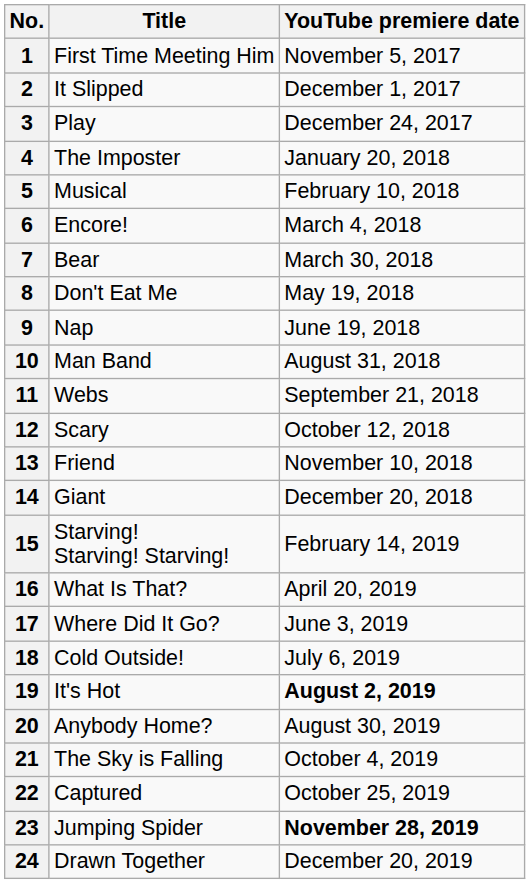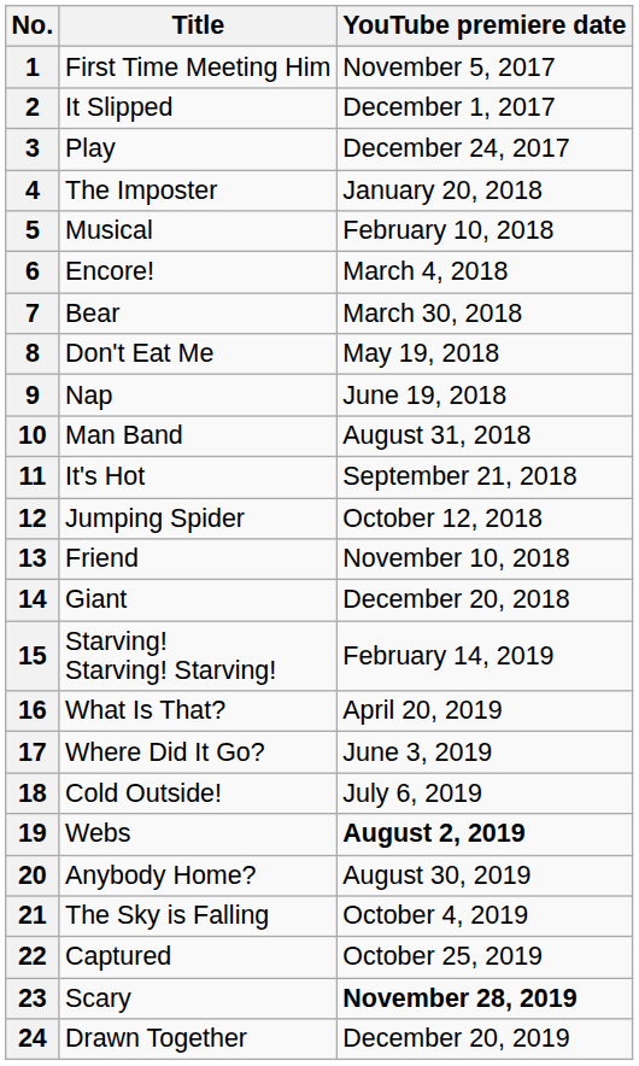11 | Title: Webs -> It's Hot
12 | Title: Scary -> Jumping Spider
19 | Title: It's Hot -> Webs
23 | Title: Jumping Spider -> Scary
